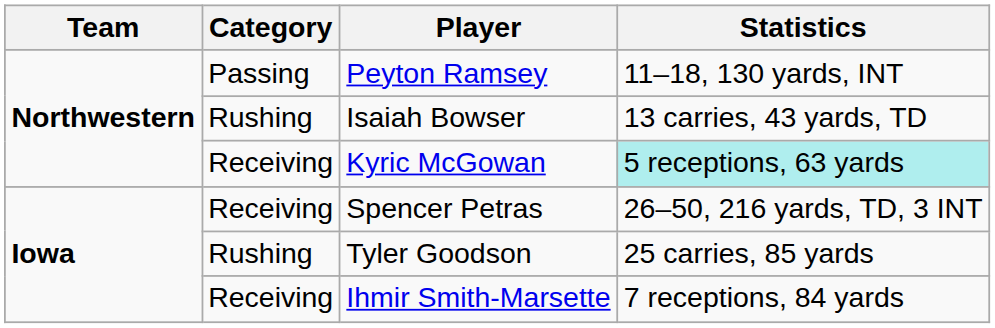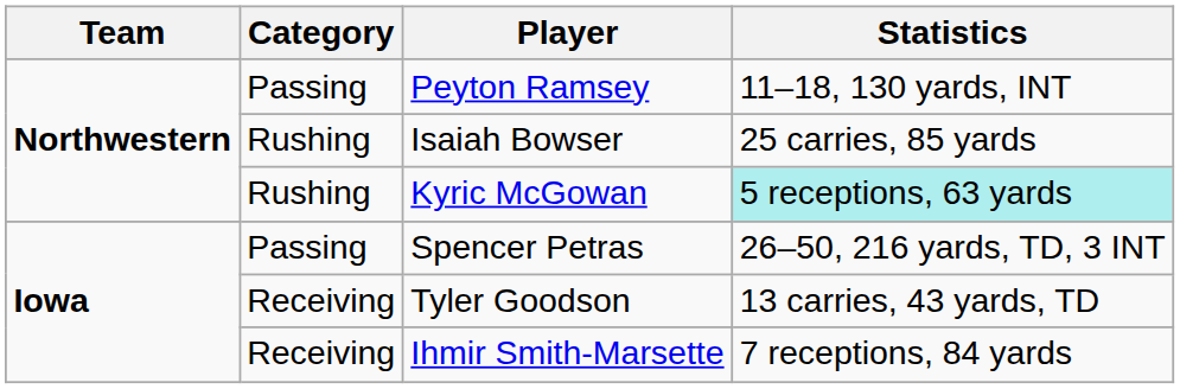Isaiah Bowser | Statistics: 13 carries, 43 yards, TD -> 25 carries, 85 yards
Kyric McGowan | Category: Receiving -> Rushing
Spencer Petras | Category: Receiving -> Passing
Tyler Goodson | Category: Rushing -> Receiving
Tyler Goodson | Statistics: 25 carries, 85 yards -> 13 carries, 43 yards, TD
